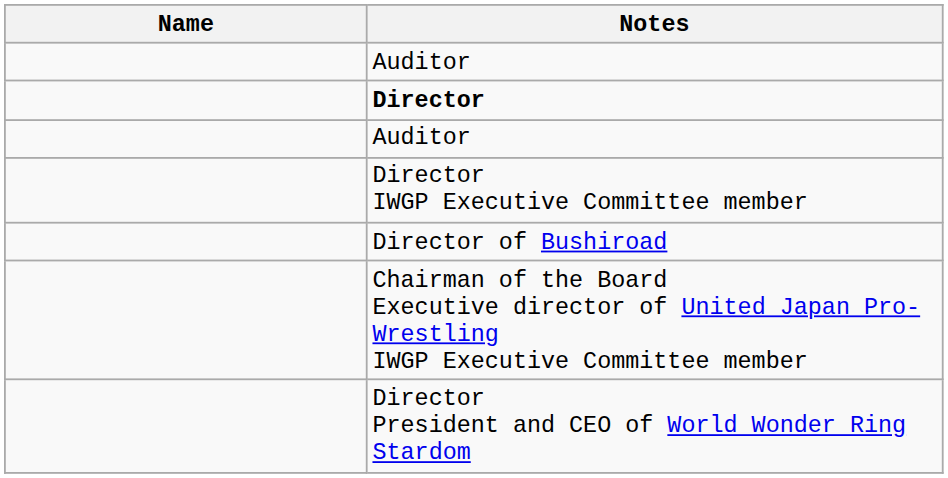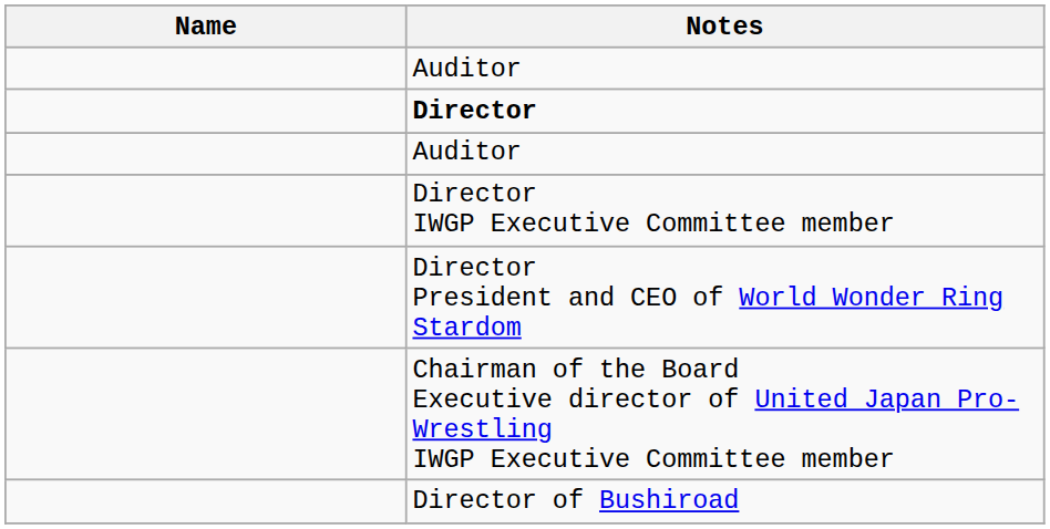row 6 | Notes: Director of Bushiroad -> Director President and CEO of World Wonder Ring Stardom
row 8 | Notes: Director President and CEO of World Wonder Ring Stardom -> Director of Bushiroad
